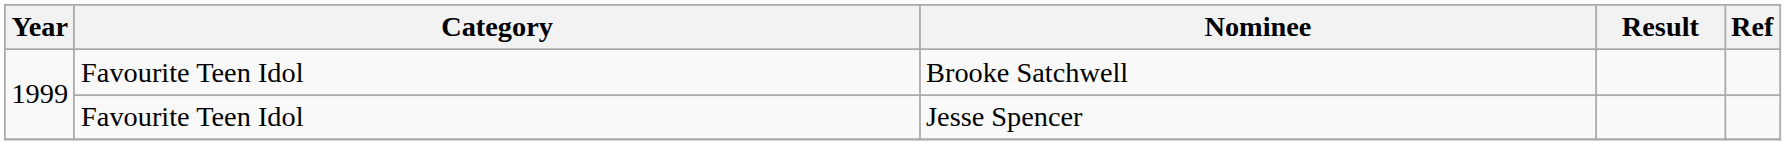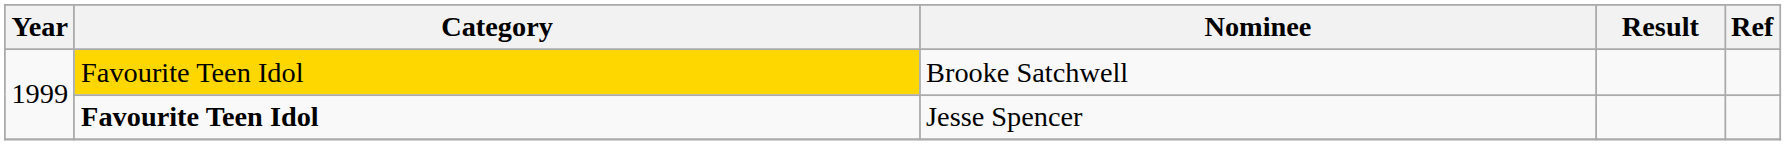Brooke Satchwell | Category: no background -> gold background
Jesse Spencer | Category: normal -> bold
